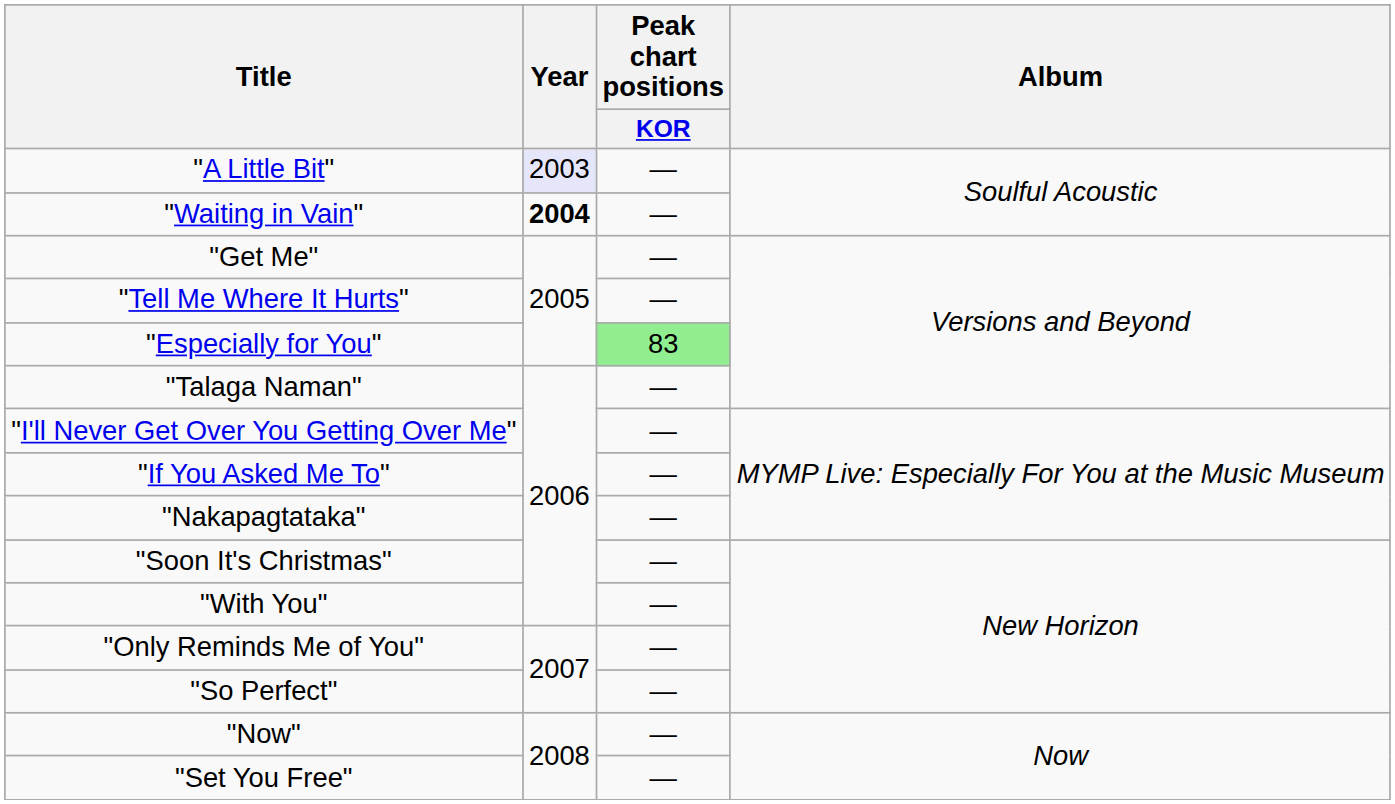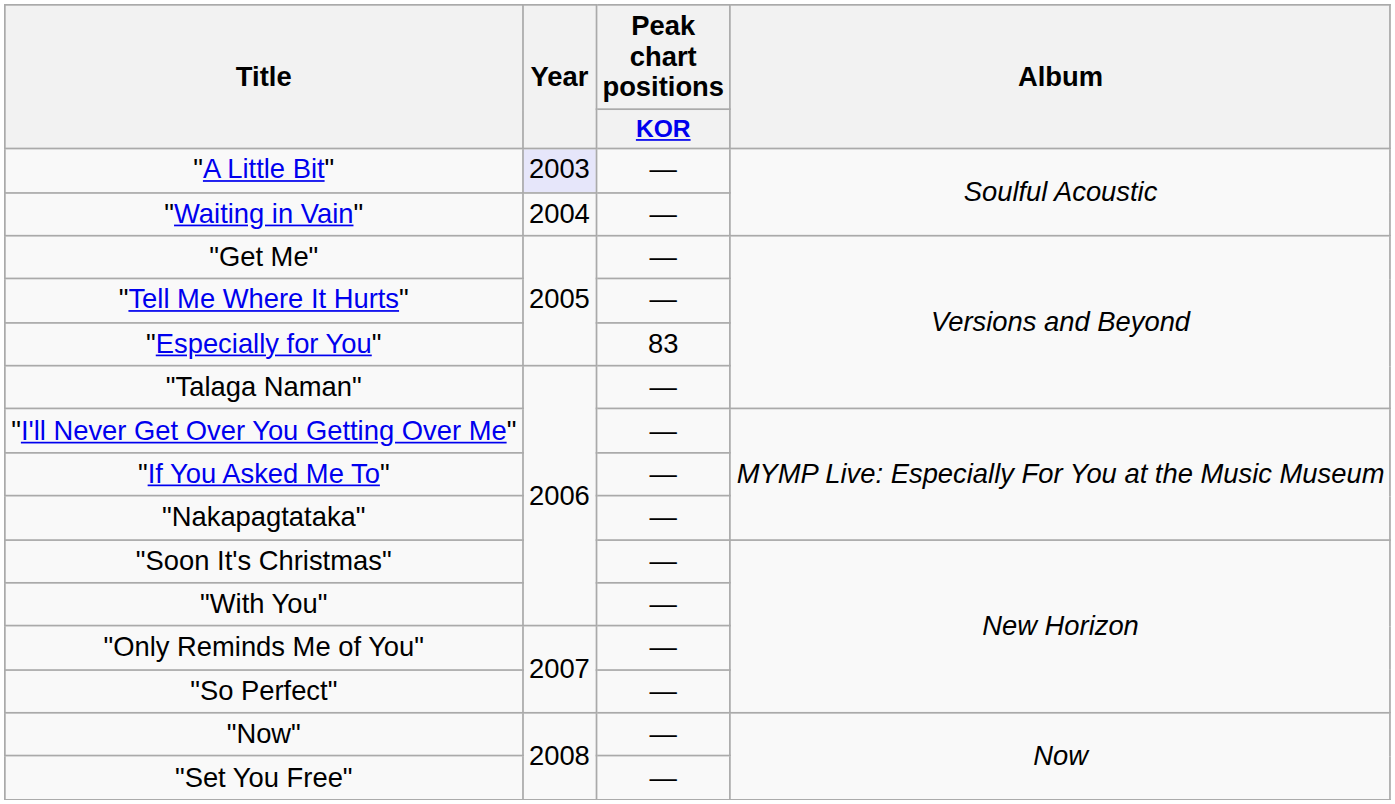"Waiting in Vain" | Year: bold -> normal
"Especially for You" | Peak chart positions / KOR: lightgreen background -> no background
